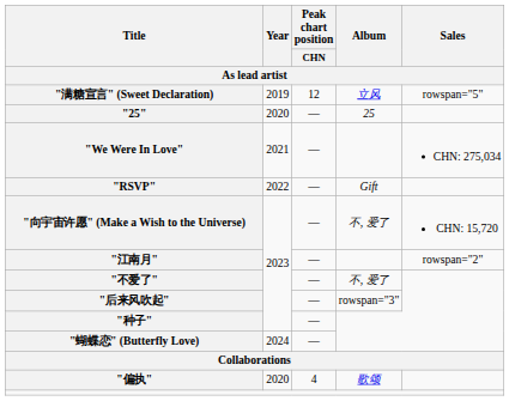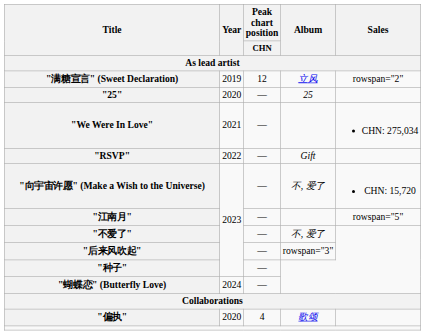"满糖宣言" (Sweet Declaration) | Sales: rowspan="5" -> rowspan="2"
"江南月" | Sales: rowspan="2" -> rowspan="5"
